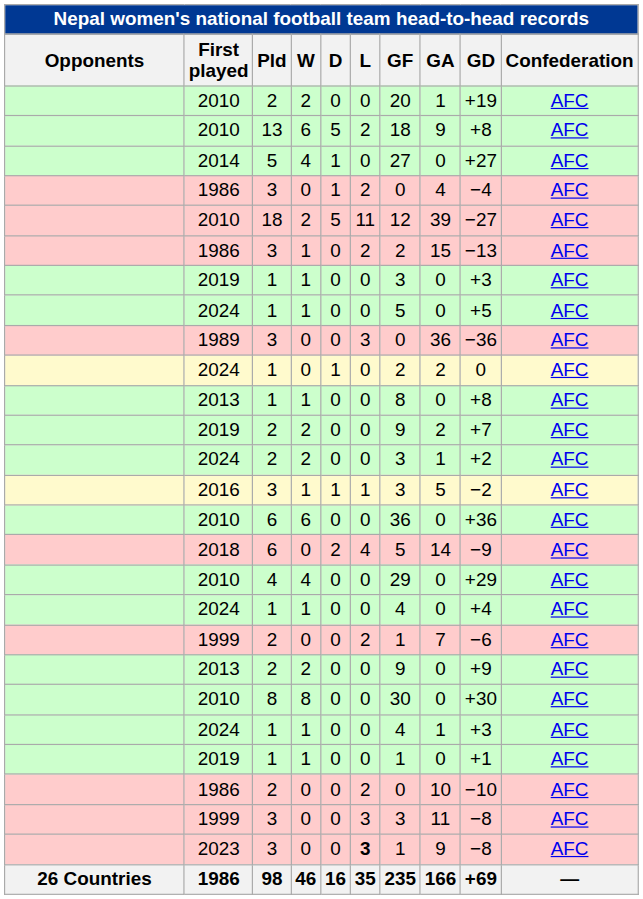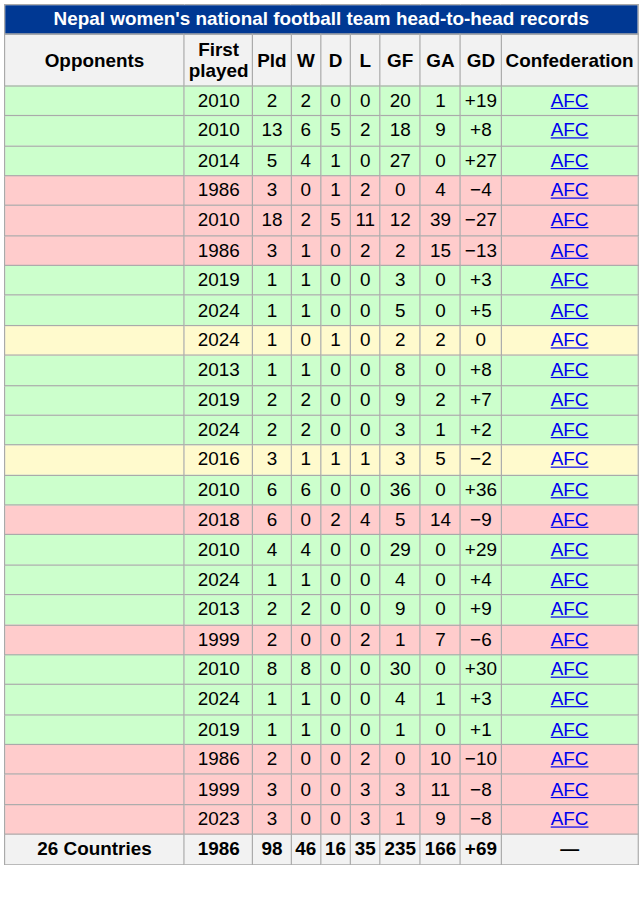- row: 1989 | 3 | 0 | 0 | 3 | 0 | 36 | −36 | AFC
rows swapped: 1999 / 2 <-> 2013 / 2
2023 | L: bold -> normal
